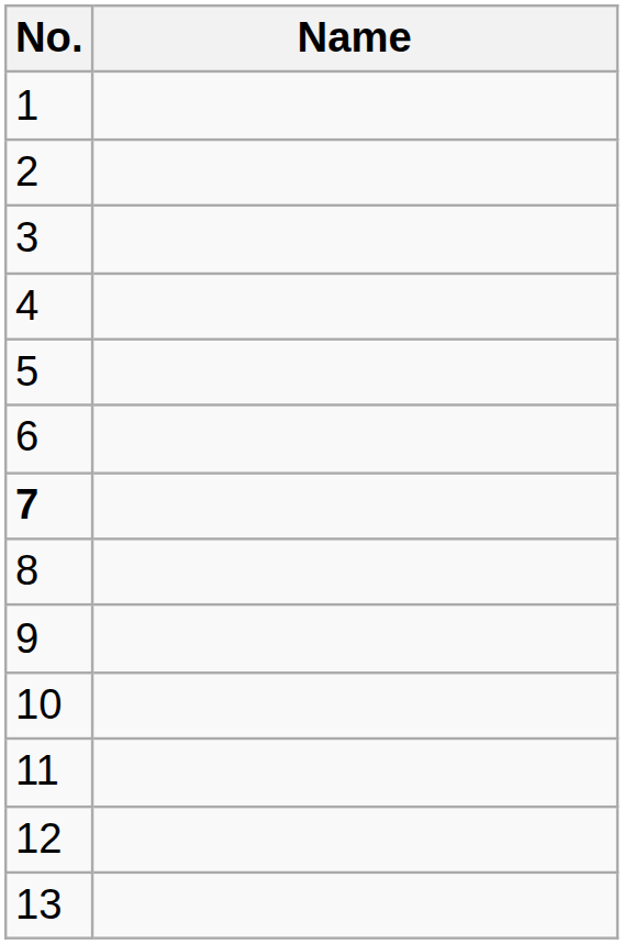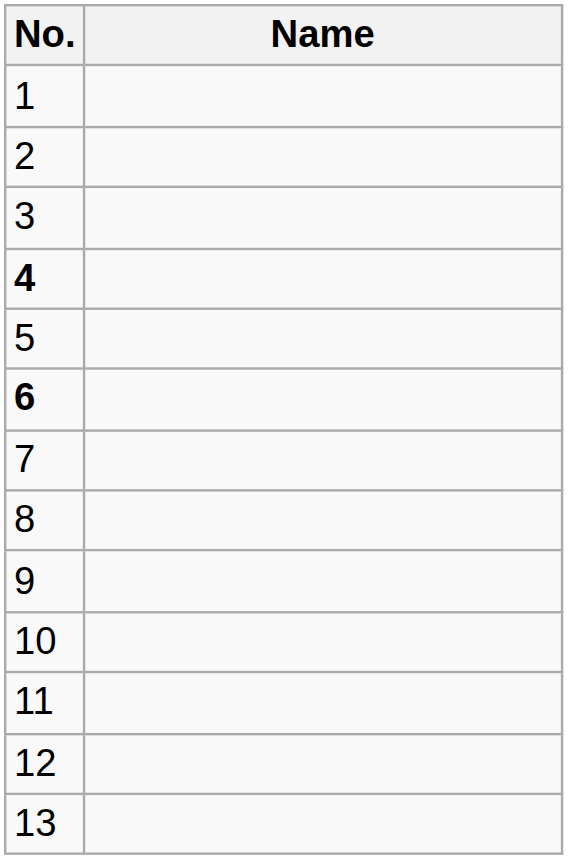4 | No.: normal -> bold
6 | No.: normal -> bold
7 | No.: bold -> normal
